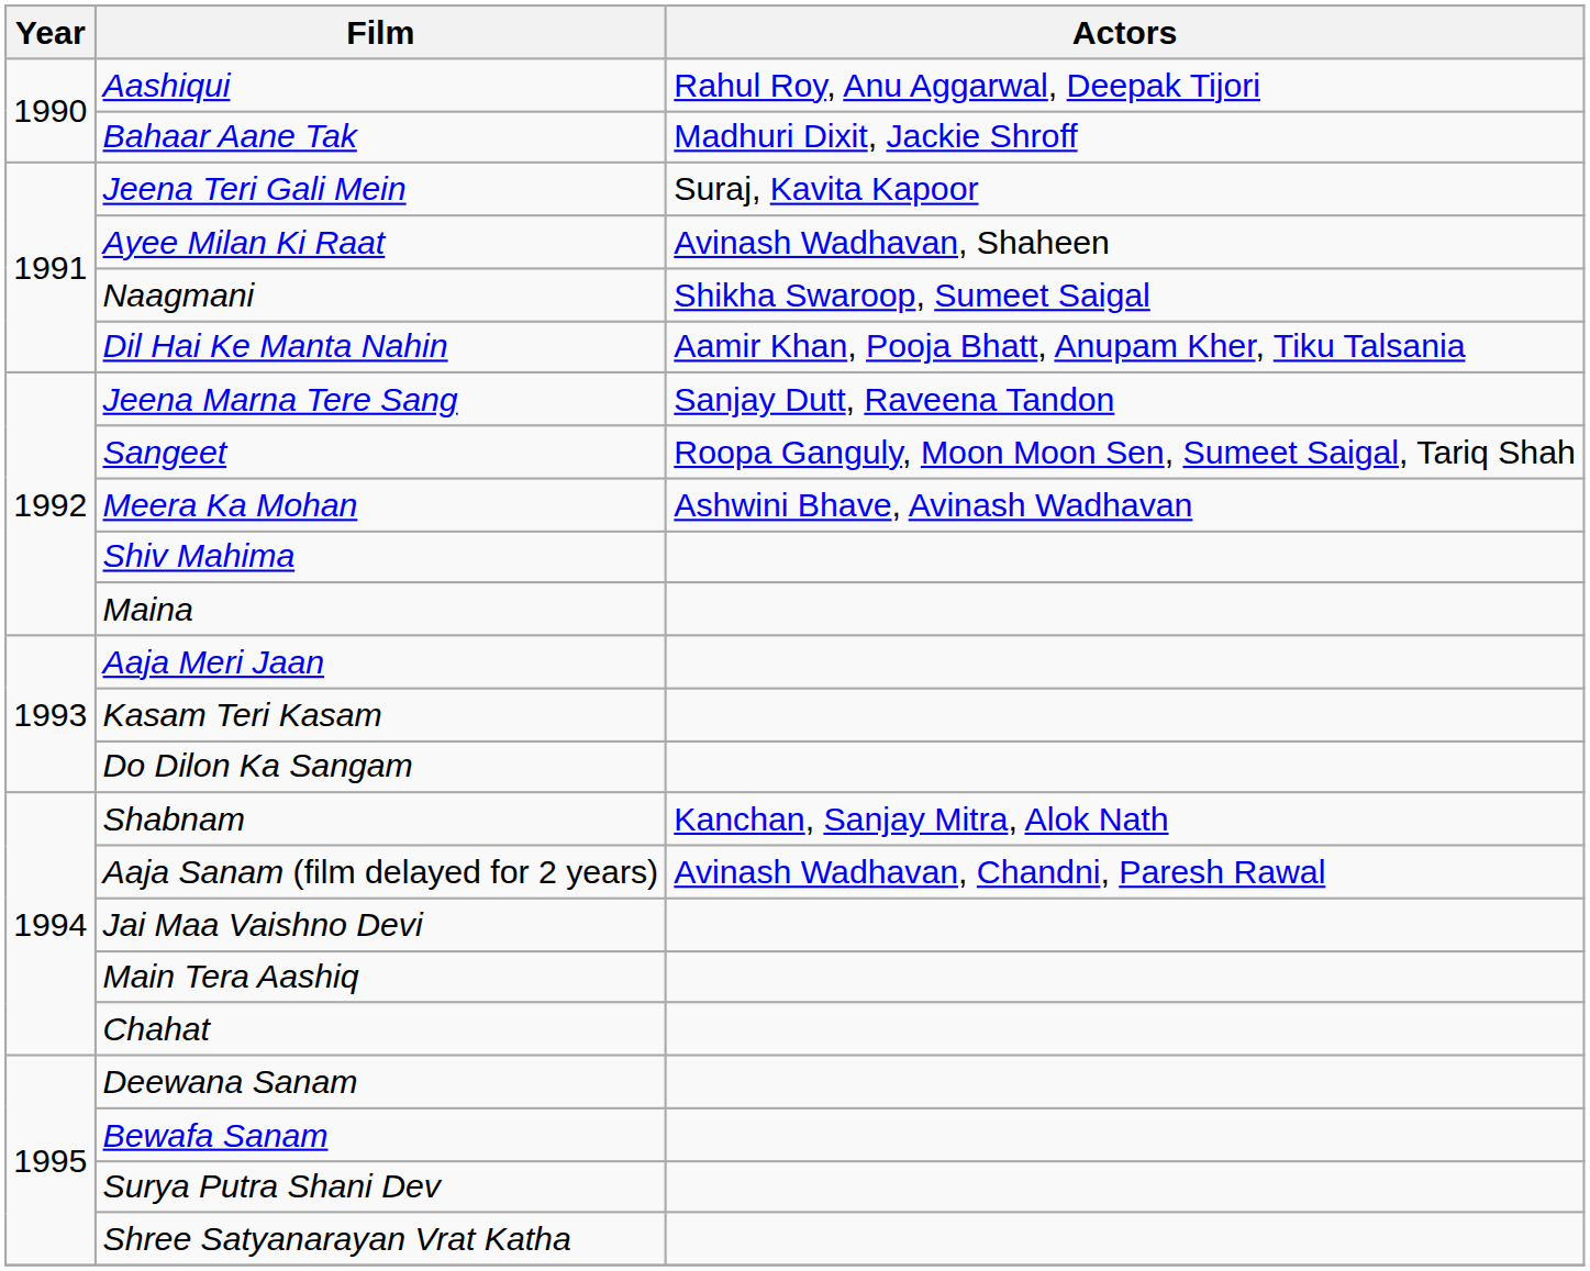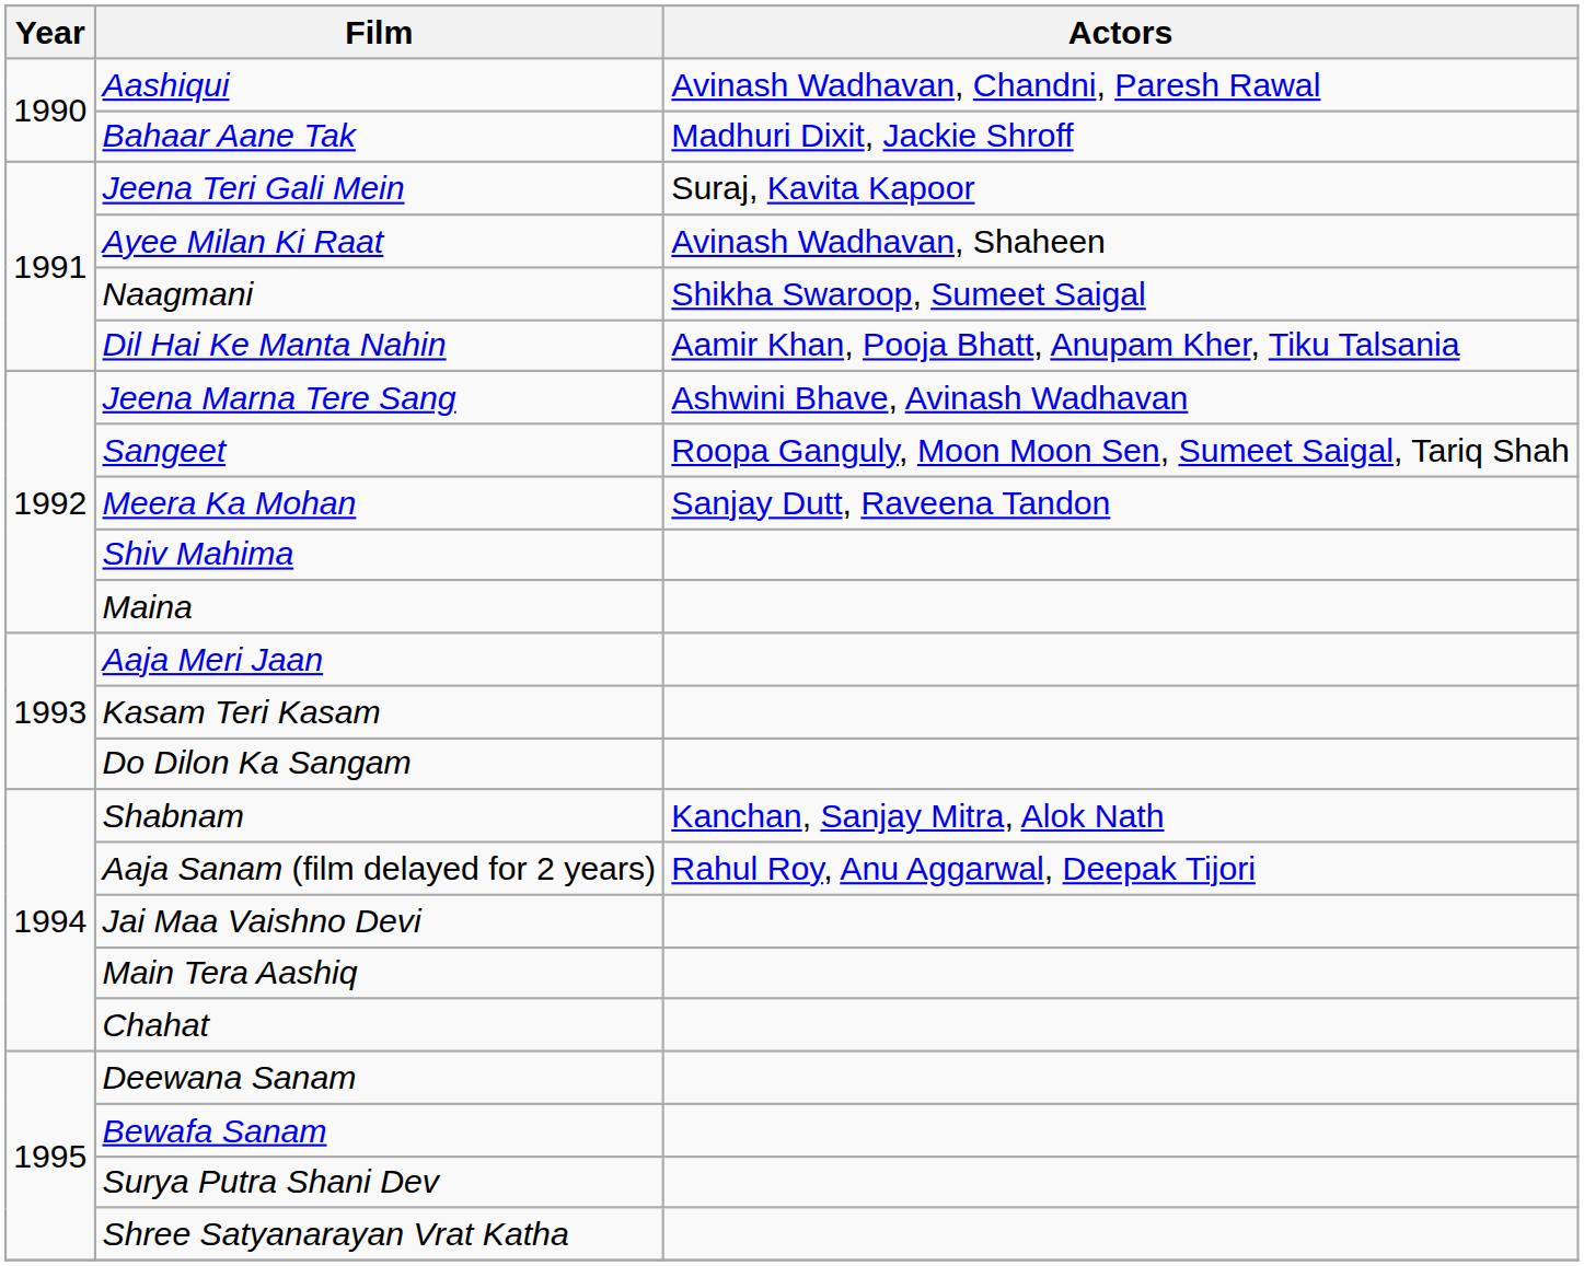Aashiqui | Actors: Rahul Roy, Anu Aggarwal, Deepak Tijori -> Avinash Wadhavan, Chandni, Paresh Rawal
Jeena Marna Tere Sang | Actors: Sanjay Dutt, Raveena Tandon -> Ashwini Bhave, Avinash Wadhavan
Meera Ka Mohan | Actors: Ashwini Bhave, Avinash Wadhavan -> Sanjay Dutt, Raveena Tandon
Aaja Sanam (film delayed for 2 years) | Actors: Avinash Wadhavan, Chandni, Paresh Rawal -> Rahul Roy, Anu Aggarwal, Deepak Tijori
